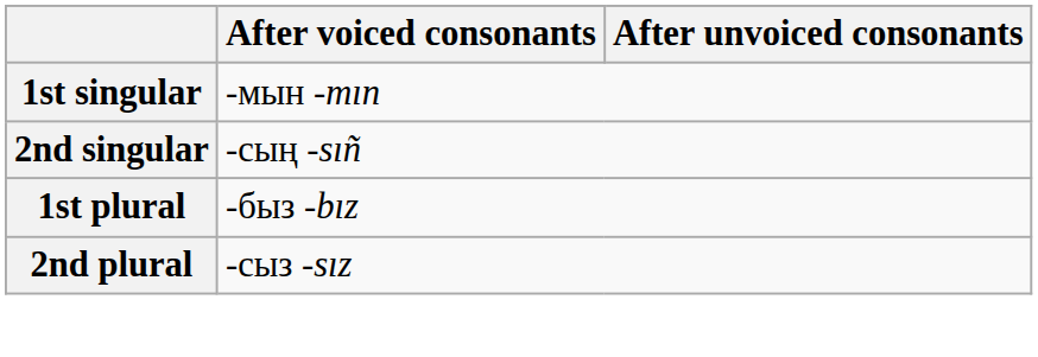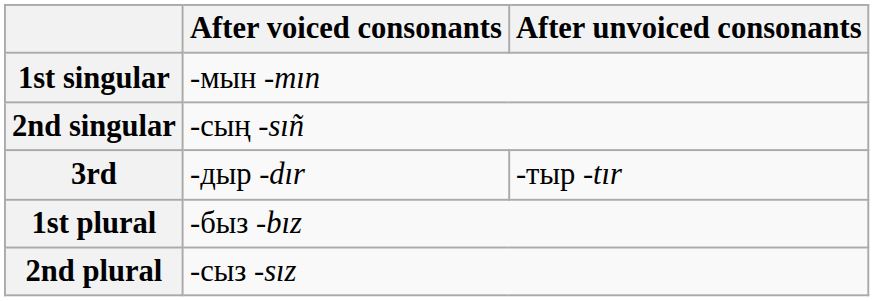+ row: 3rd | -дыр -dır | -тыр -tır
